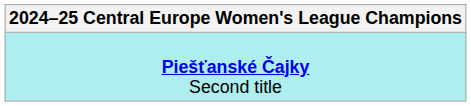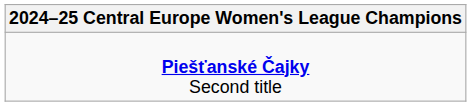row 2 | column 1: paleturquoise background -> no background
